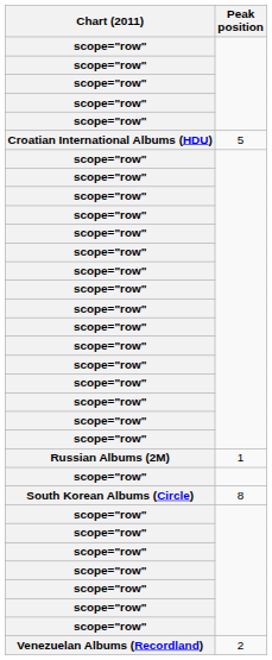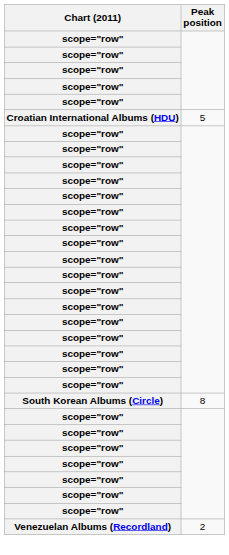- row: Russian Albums (2М) | 1
